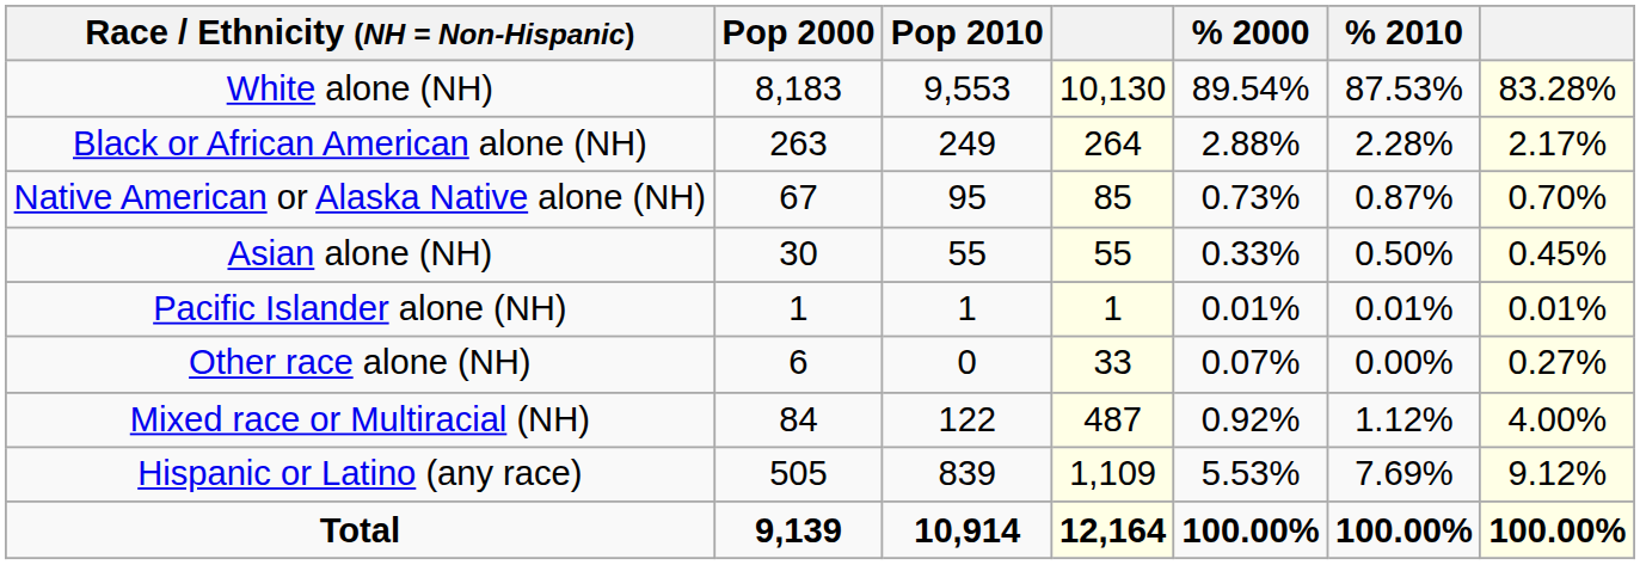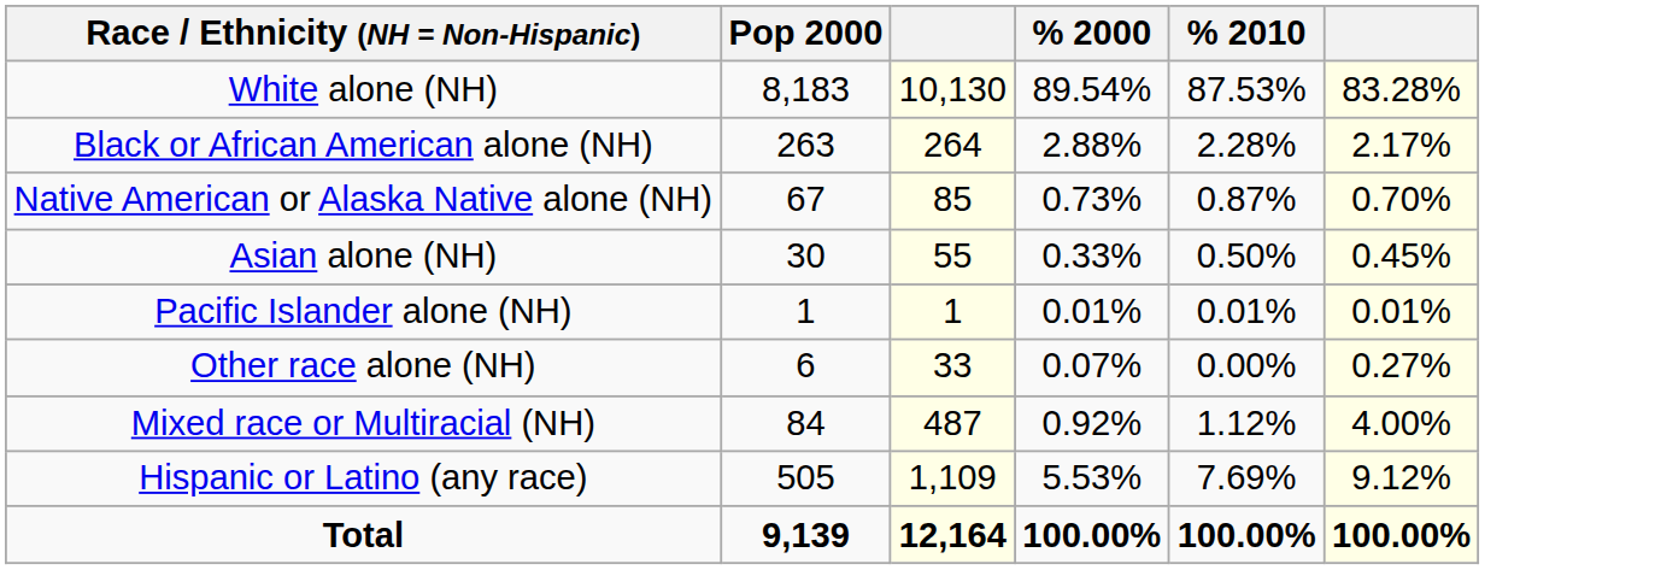- column: Pop 2010 | 9,553 | 249 | 95 | 55 | 1 | 0 | 122 | 839 | 10,914
